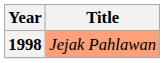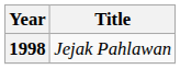1998 | Title: lightsalmon background -> no background
